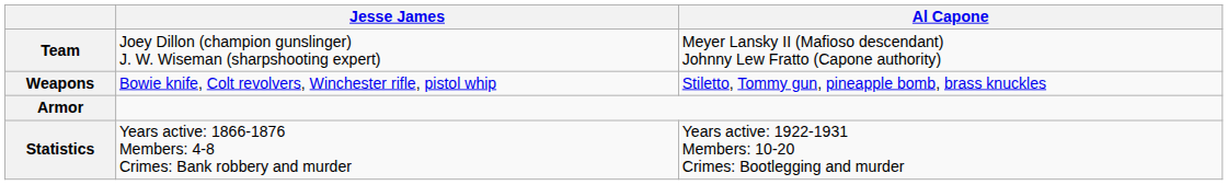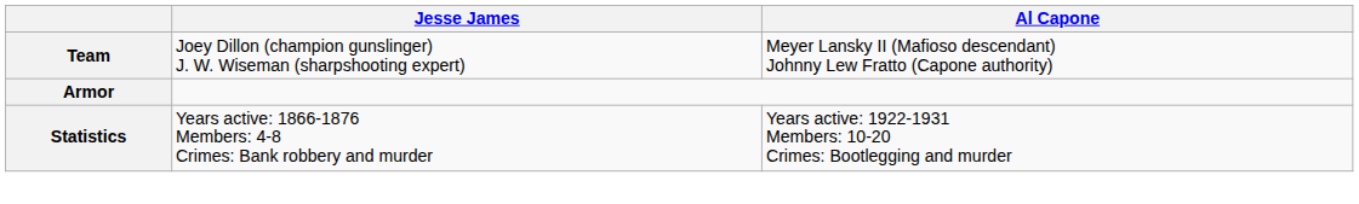- row: Weapons | Bowie knife, Colt revolvers, Winchester rifle, pistol whip | Stiletto, Tommy gun, pineapple bomb, brass knuckles
